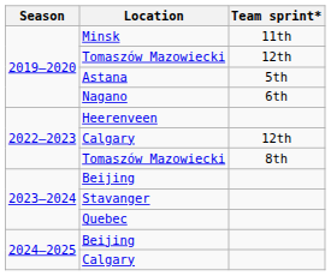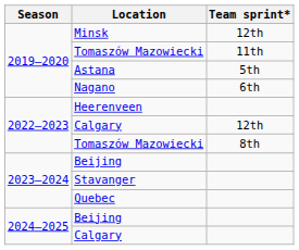Minsk | Team sprint*: 11th -> 12th
2019–2020 / Tomaszów Mazowiecki | Team sprint*: 12th -> 11th
